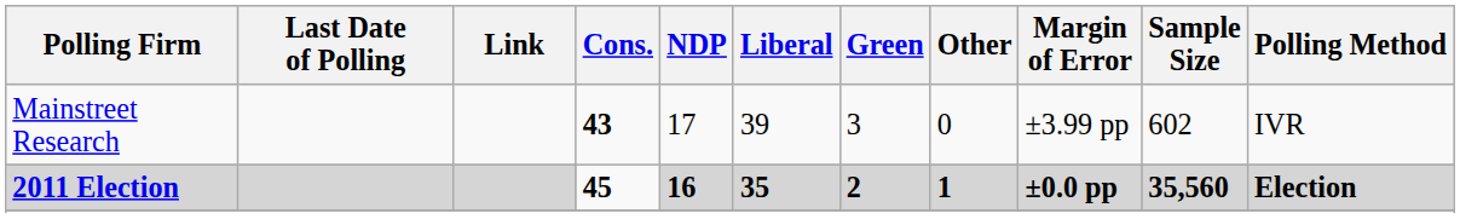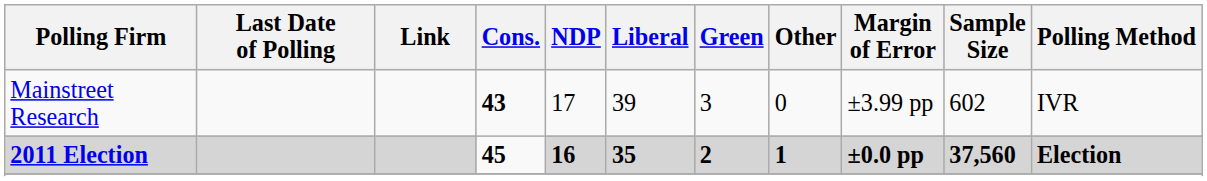2011 Election | Sample Size: 35,560 -> 37,560
